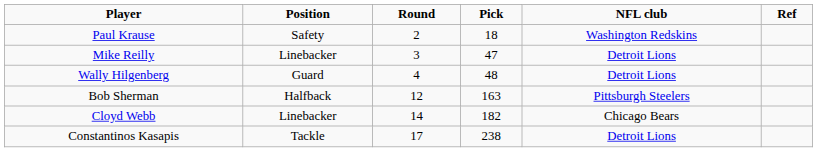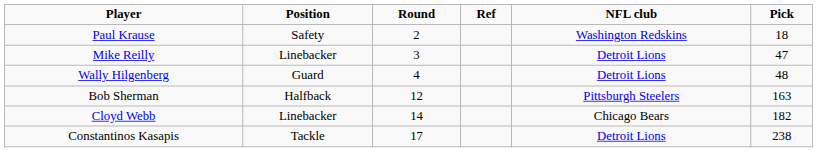columns swapped: Pick <-> Ref
